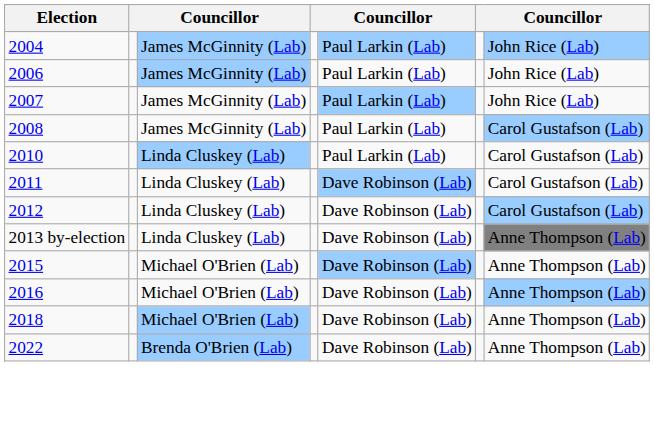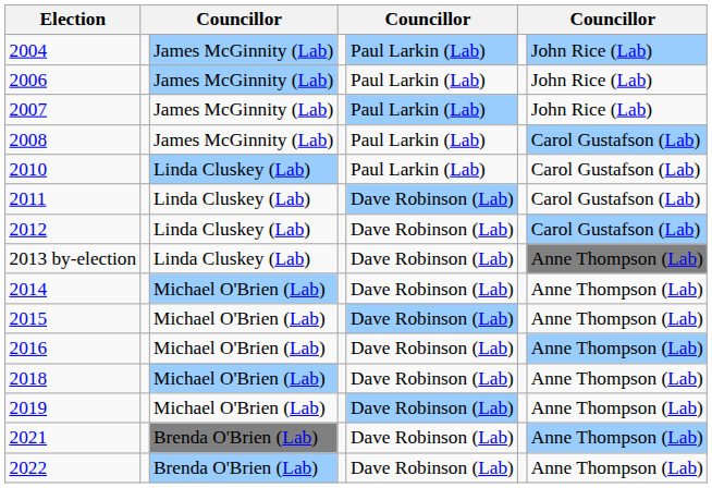+ row: 2014 | Michael O'Brien (Lab) | Dave Robinson (Lab) | Anne Thompson (Lab)
+ row: 2019 | Michael O'Brien (Lab) | Dave Robinson (Lab) | Anne Thompson (Lab)
+ row: 2021 | Brenda O'Brien (Lab) | Dave Robinson (Lab) | Anne Thompson (Lab)
